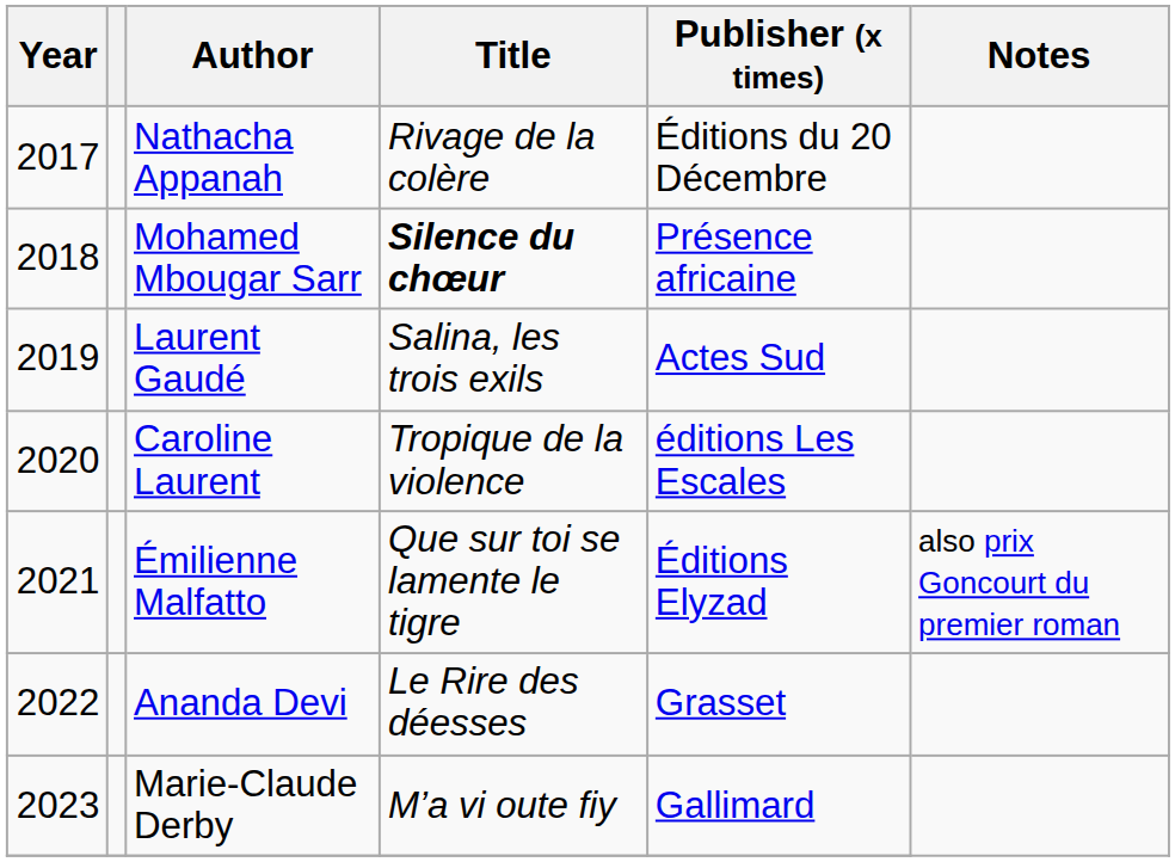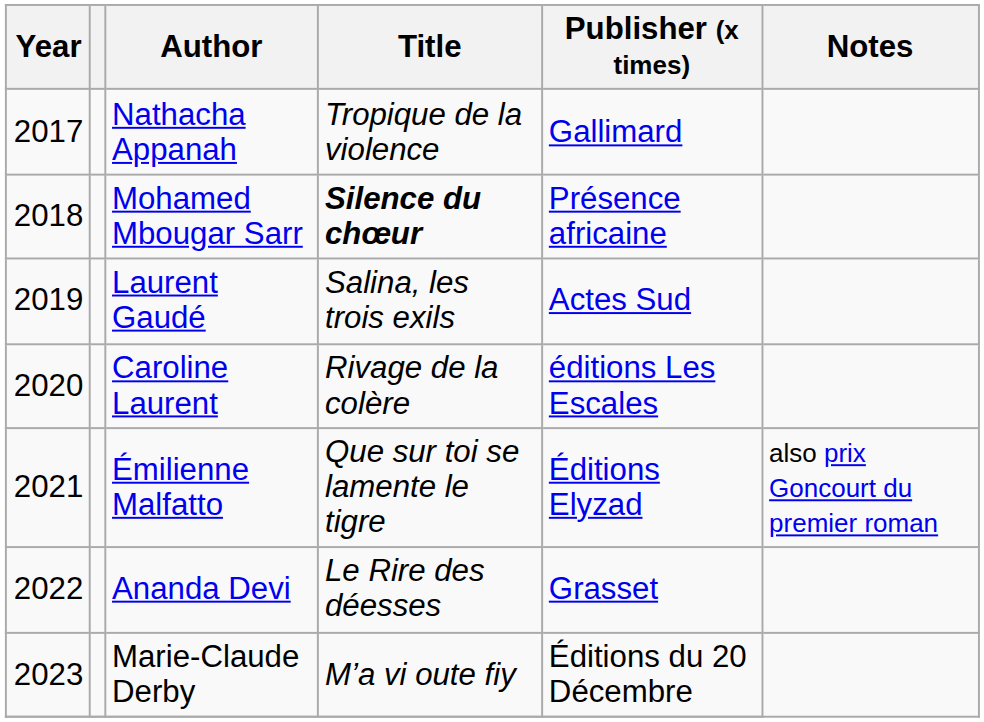Nathacha Appanah | Title: Rivage de la colère -> Tropique de la violence
Nathacha Appanah | Publisher (x times): Éditions du 20 Décembre -> Gallimard
Caroline Laurent | Title: Tropique de la violence -> Rivage de la colère
Marie-Claude Derby | Publisher (x times): Gallimard -> Éditions du 20 Décembre
